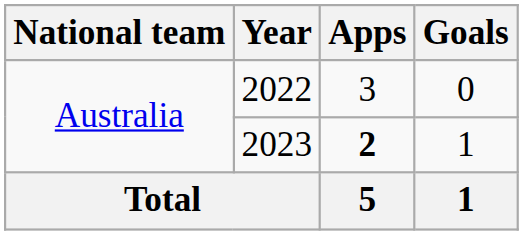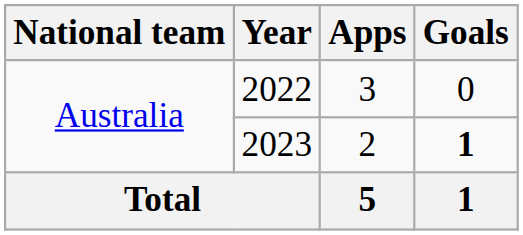2023 | Apps: bold -> normal
2023 | Goals: normal -> bold
